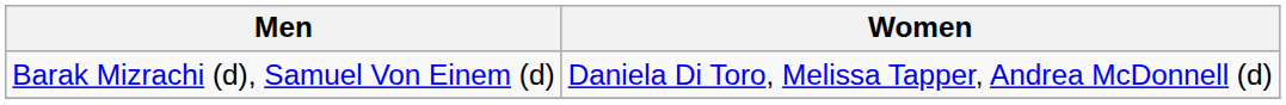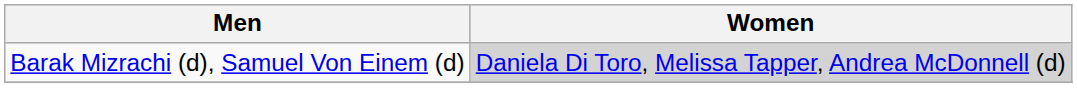Barak Mizrachi (d), Samuel Von Einem (d) | Women: no background -> lightgrey background
